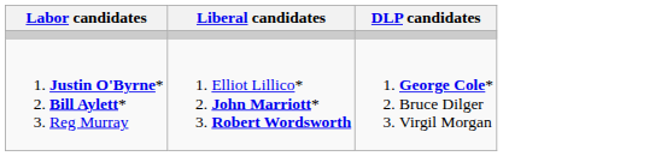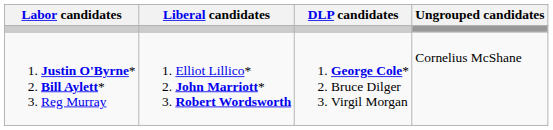+ column: Ungrouped candidates | Cornelius McShane
